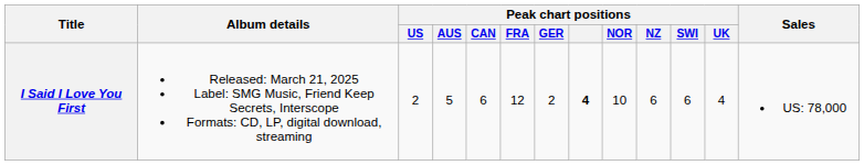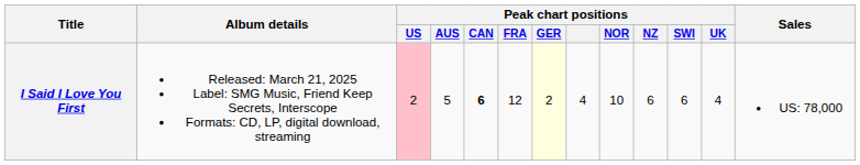I Said I Love You First | Peak chart positions / US: no background -> pink background
I Said I Love You First | Peak chart positions / CAN: normal -> bold
I Said I Love You First | Peak chart positions / GER: no background -> lightyellow background
I Said I Love You First | Peak chart positions: bold -> normal
